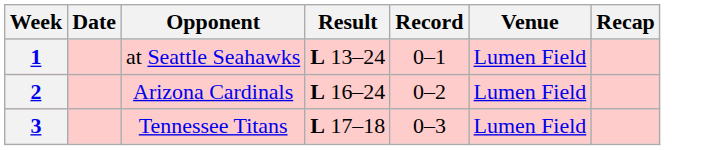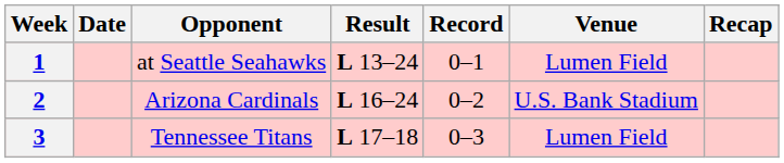2 | Venue: Lumen Field -> U.S. Bank Stadium
